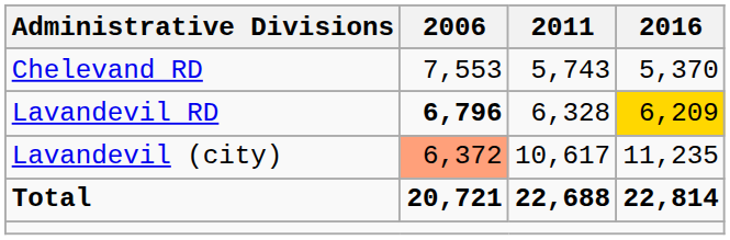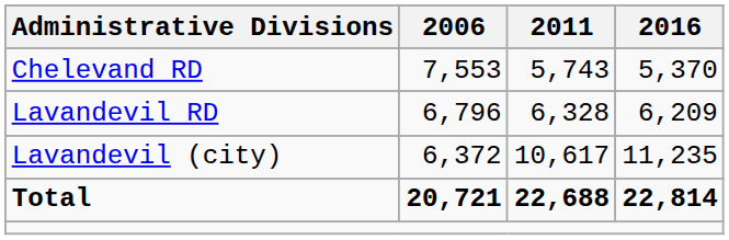Lavandevil RD | 2006: bold -> normal
Lavandevil RD | 2016: gold background -> no background
Lavandevil (city) | 2006: lightsalmon background -> no background
